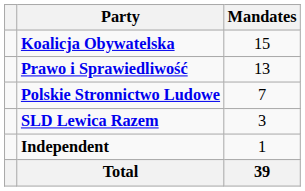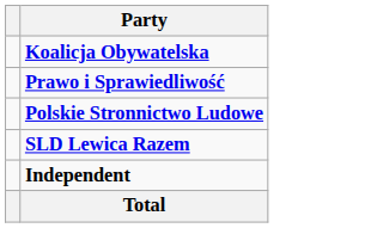- column: Mandates | 15 | 13 | 7 | 3 | 1 | 39
